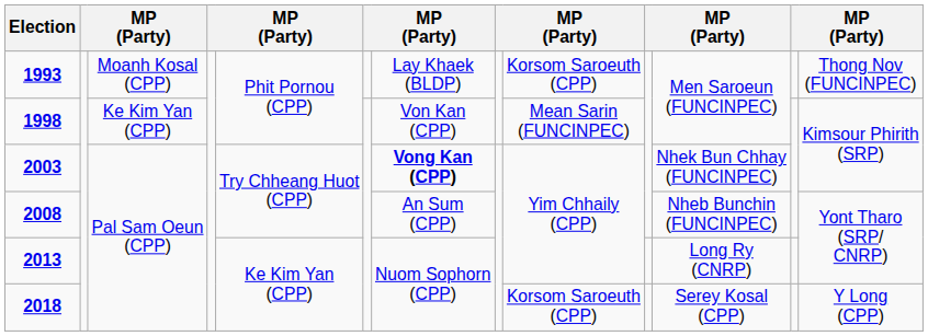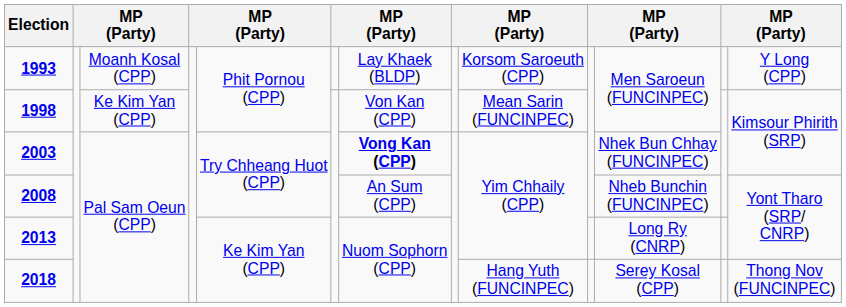1993 | column 13: Thong Nov (FUNCINPEC) -> Y Long (CPP)
2018 | column 9: Korsom Saroeuth (CPP) -> Hang Yuth (FUNCINPEC)
2018 | column 13: Y Long (CPP) -> Thong Nov (FUNCINPEC)
